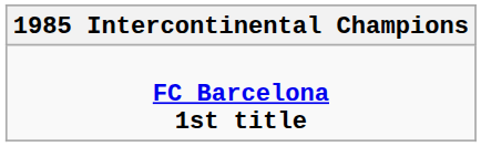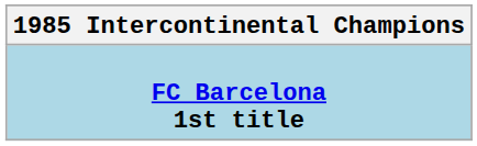row 2 | column 1: no background -> lightblue background
